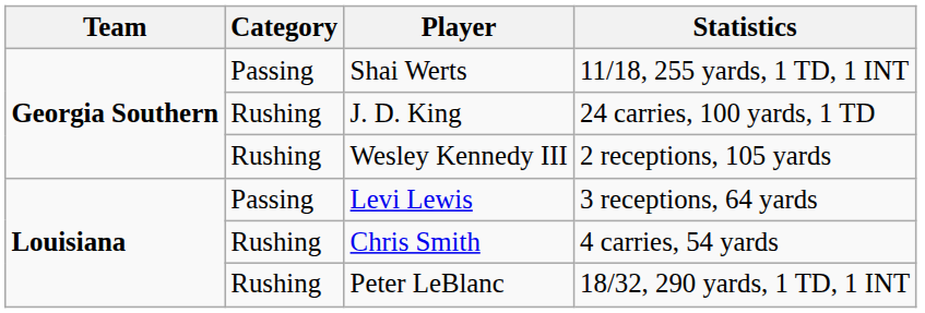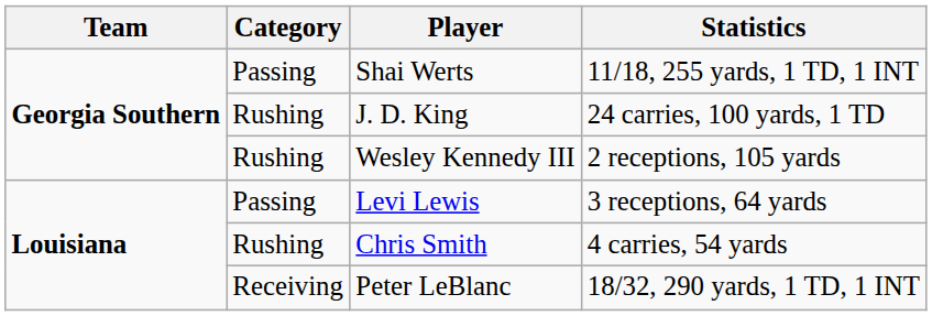Peter LeBlanc | Category: Rushing -> Receiving
